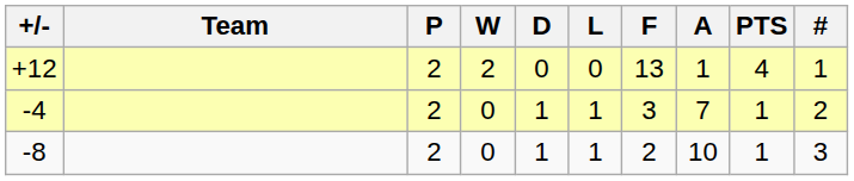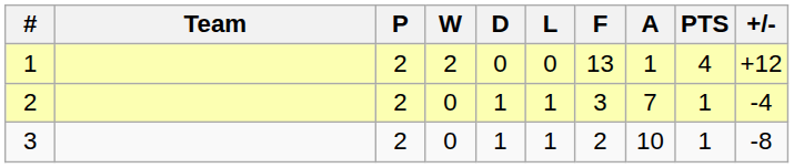columns swapped: # <-> +/-
